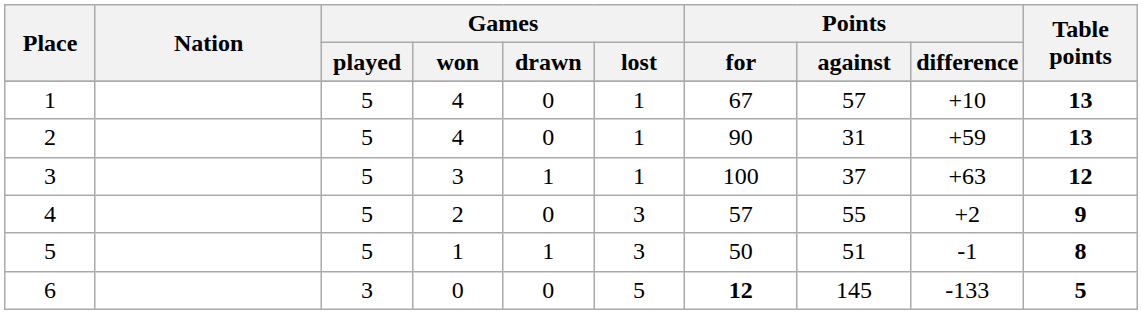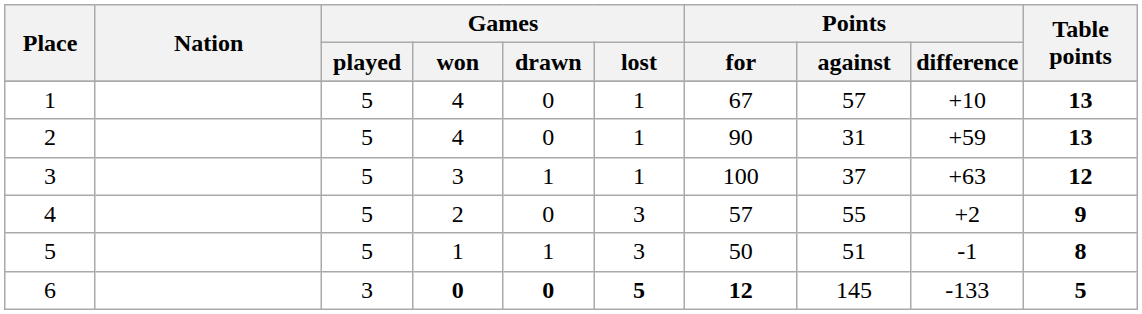6 | Games / won: normal -> bold
6 | Games / drawn: normal -> bold
6 | Games / lost: normal -> bold
